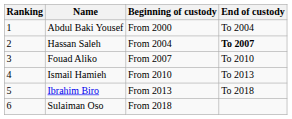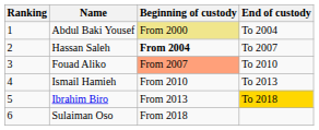Abdul Baki Yousef | Beginning of custody: no background -> khaki background
Hassan Saleh | Beginning of custody: normal -> bold
Hassan Saleh | End of custody: bold -> normal
Fouad Aliko | Beginning of custody: no background -> lightsalmon background
Ibrahim Biro | End of custody: no background -> gold background
